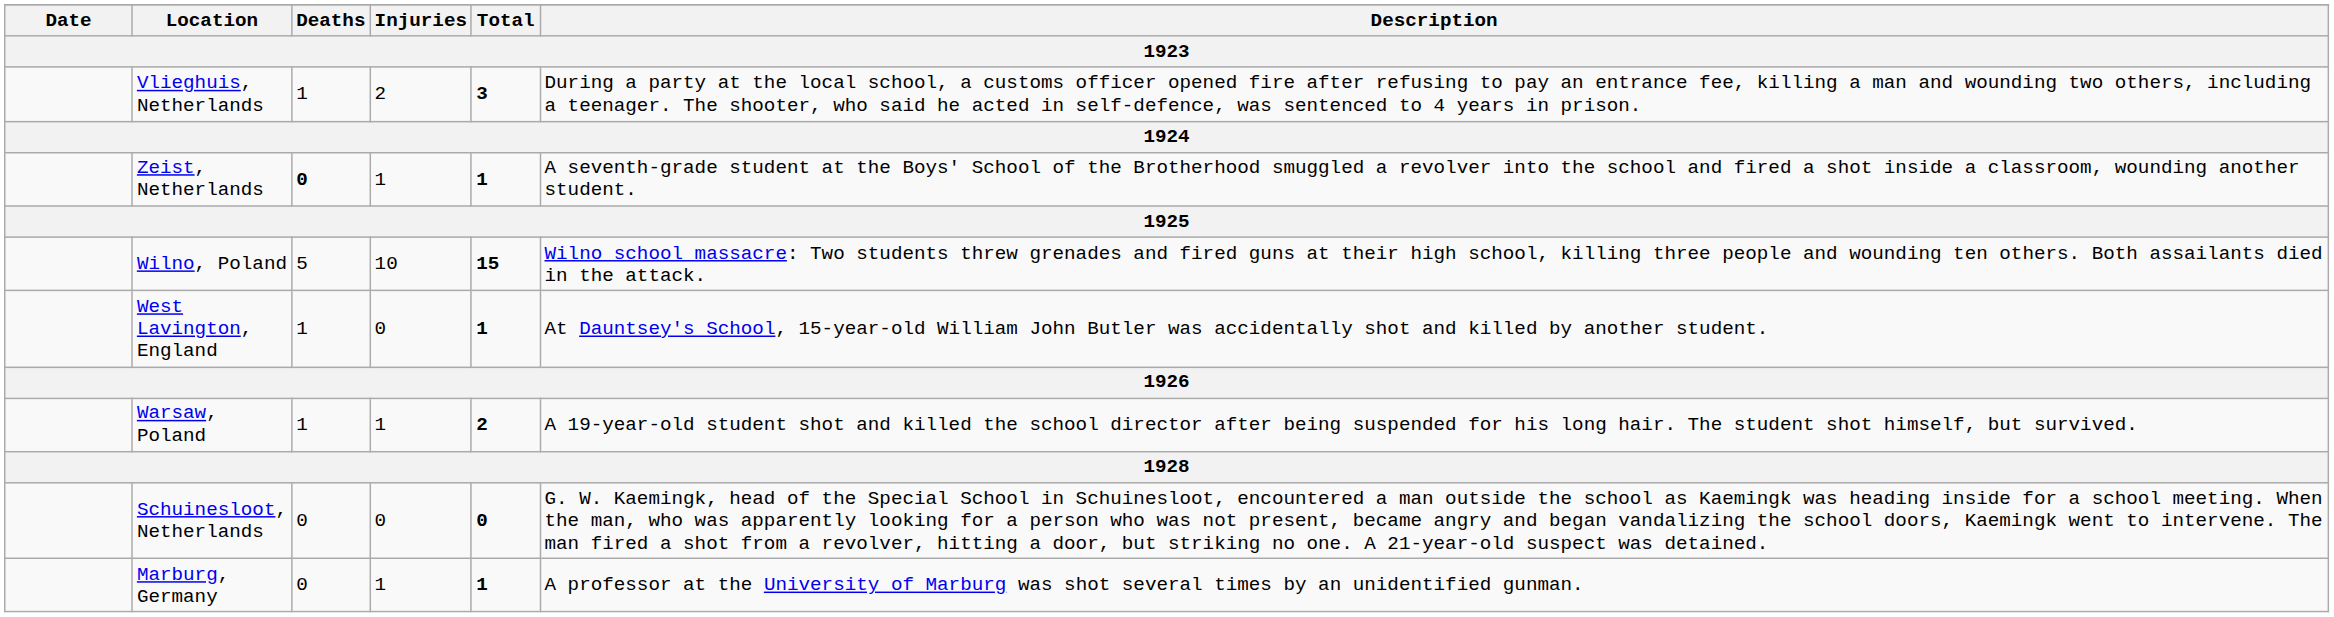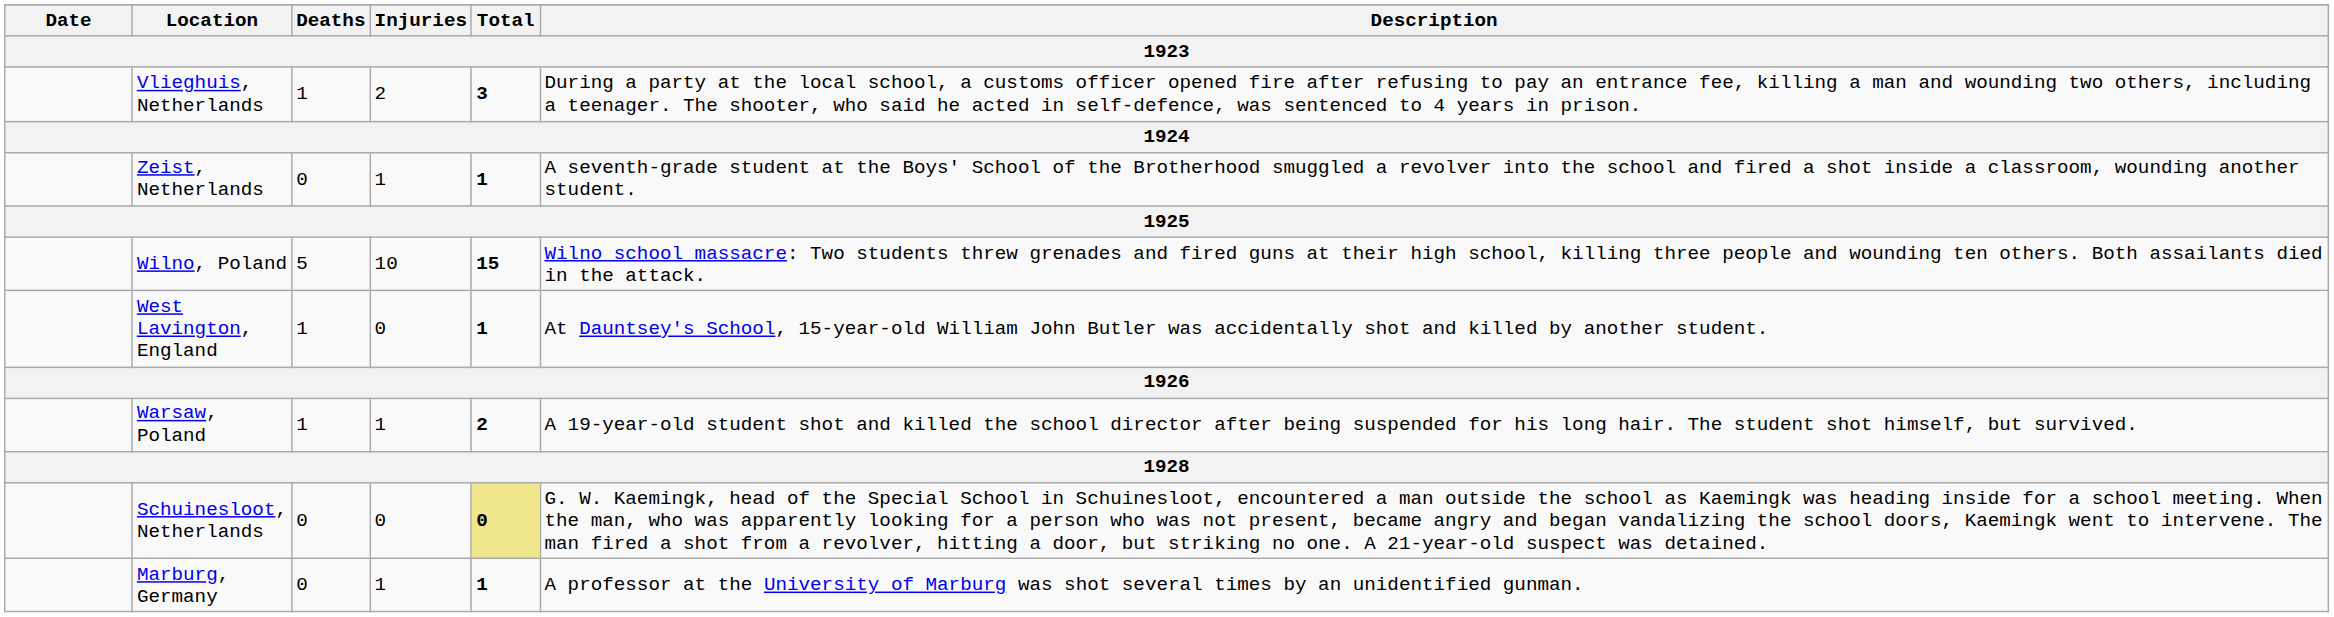Zeist, Netherlands | Deaths: bold -> normal
Schuinesloot, Netherlands | Total: no background -> khaki background
